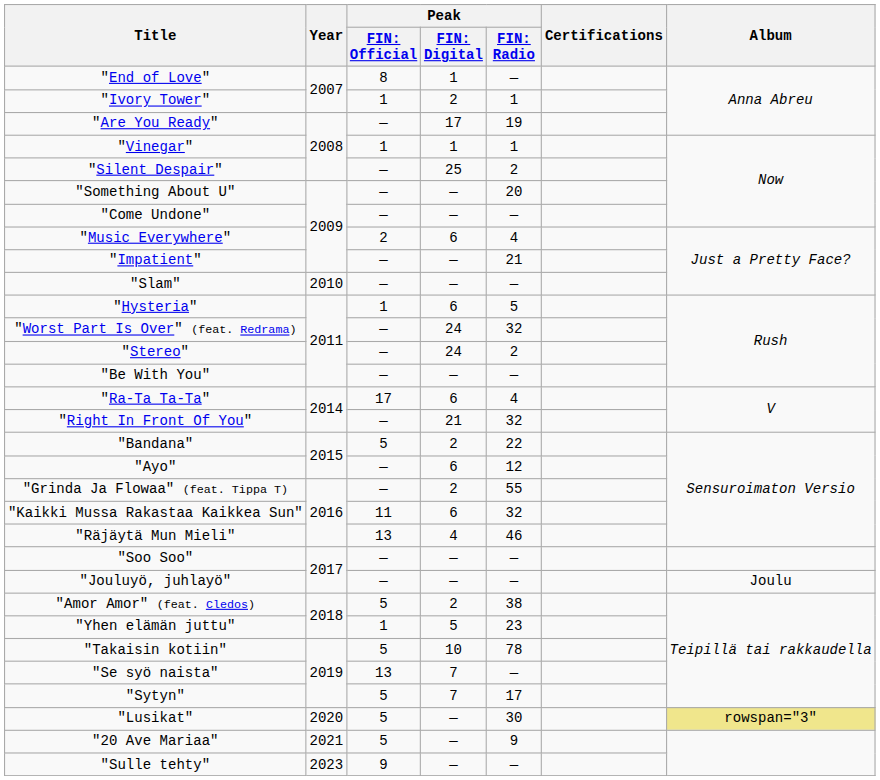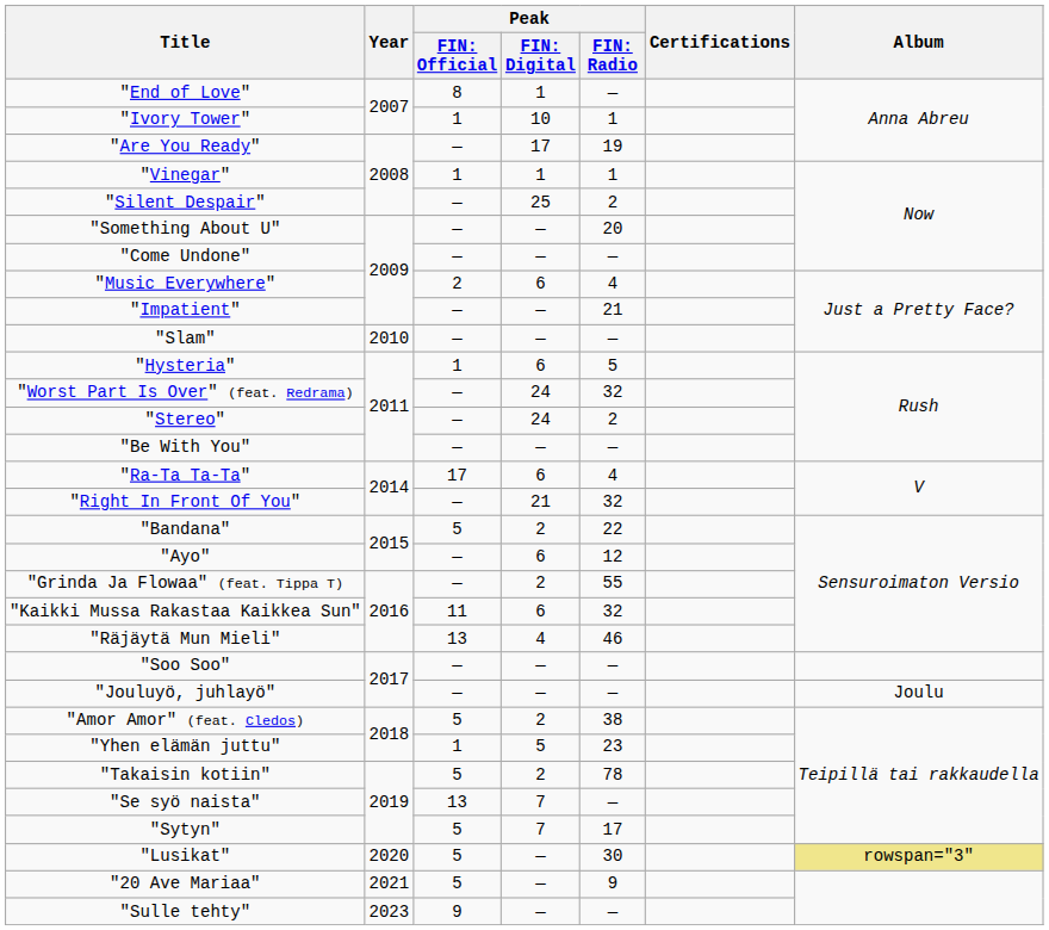"Ivory Tower" | column 4: 2 -> 10
"Takaisin kotiin" | column 4: 10 -> 2
